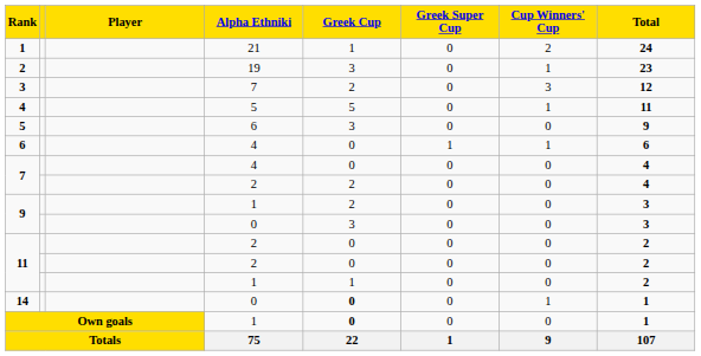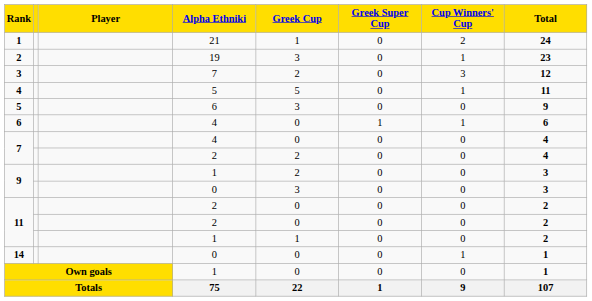14 | Greek Cup: bold -> normal
Own goals | Greek Cup: bold -> normal
